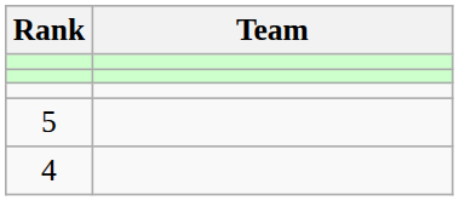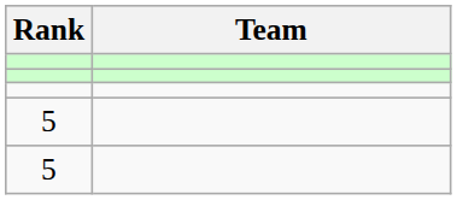row 6 | Rank: 4 -> 5
